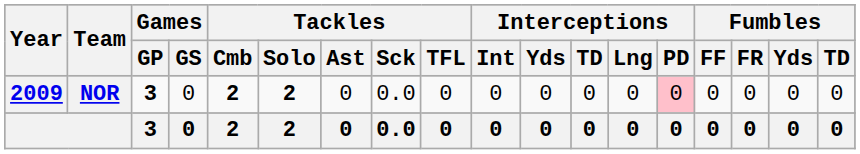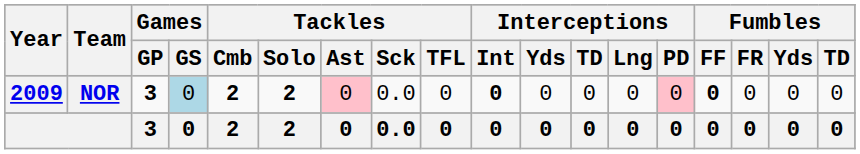NOR | Games / GS: no background -> lightblue background
NOR | Tackles / Ast: no background -> pink background
NOR | Interceptions / Int: normal -> bold
NOR | Fumbles / FF: normal -> bold
